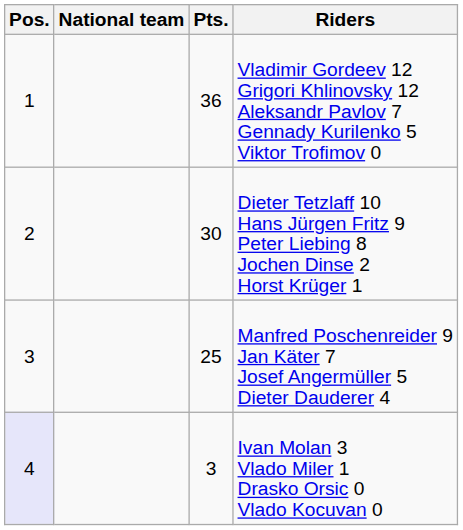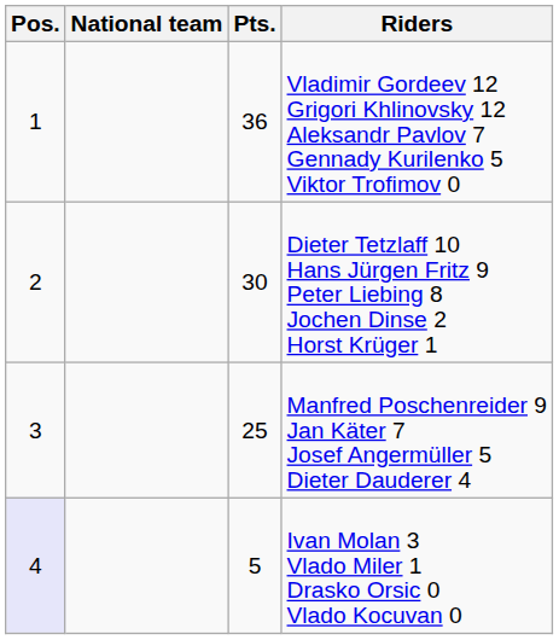Ivan Molan 3 Vlado Miler 1 Drasko Orsic 0 Vlado Kocuvan 0 | Pts.: 3 -> 5
